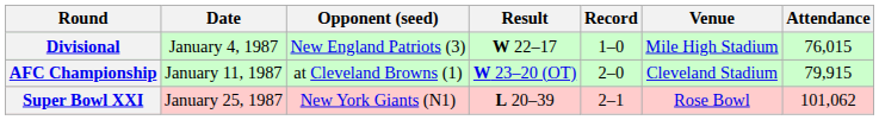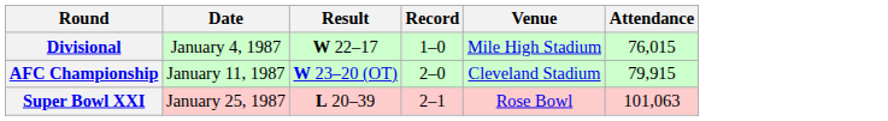- column: Opponent (seed) | New England Patriots (3) | at Cleveland Browns (1) | New York Giants (N1)
Super Bowl XXI | Attendance: 101,062 -> 101,063
